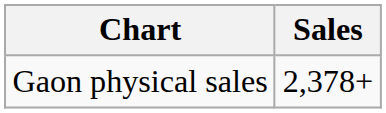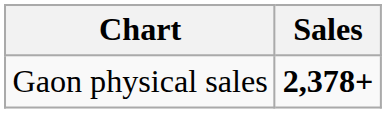Gaon physical sales | Sales: normal -> bold
